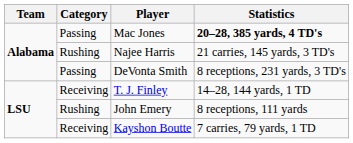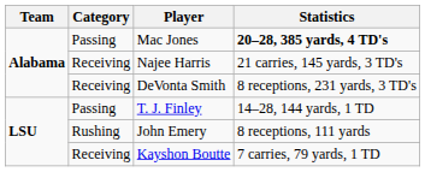Najee Harris | Category: Rushing -> Receiving
DeVonta Smith | Category: Passing -> Receiving
T. J. Finley | Category: Receiving -> Passing
